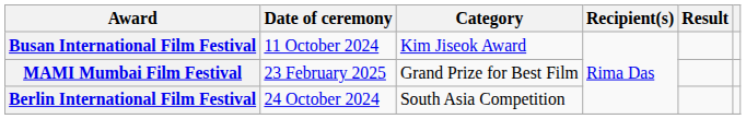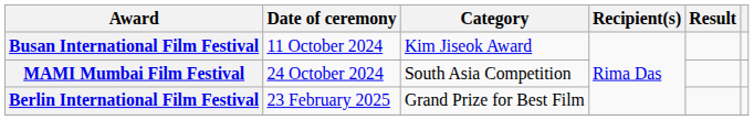MAMI Mumbai Film Festival | Date of ceremony: 23 February 2025 -> 24 October 2024
MAMI Mumbai Film Festival | Category: Grand Prize for Best Film -> South Asia Competition
Berlin International Film Festival | Date of ceremony: 24 October 2024 -> 23 February 2025
Berlin International Film Festival | Category: South Asia Competition -> Grand Prize for Best Film
